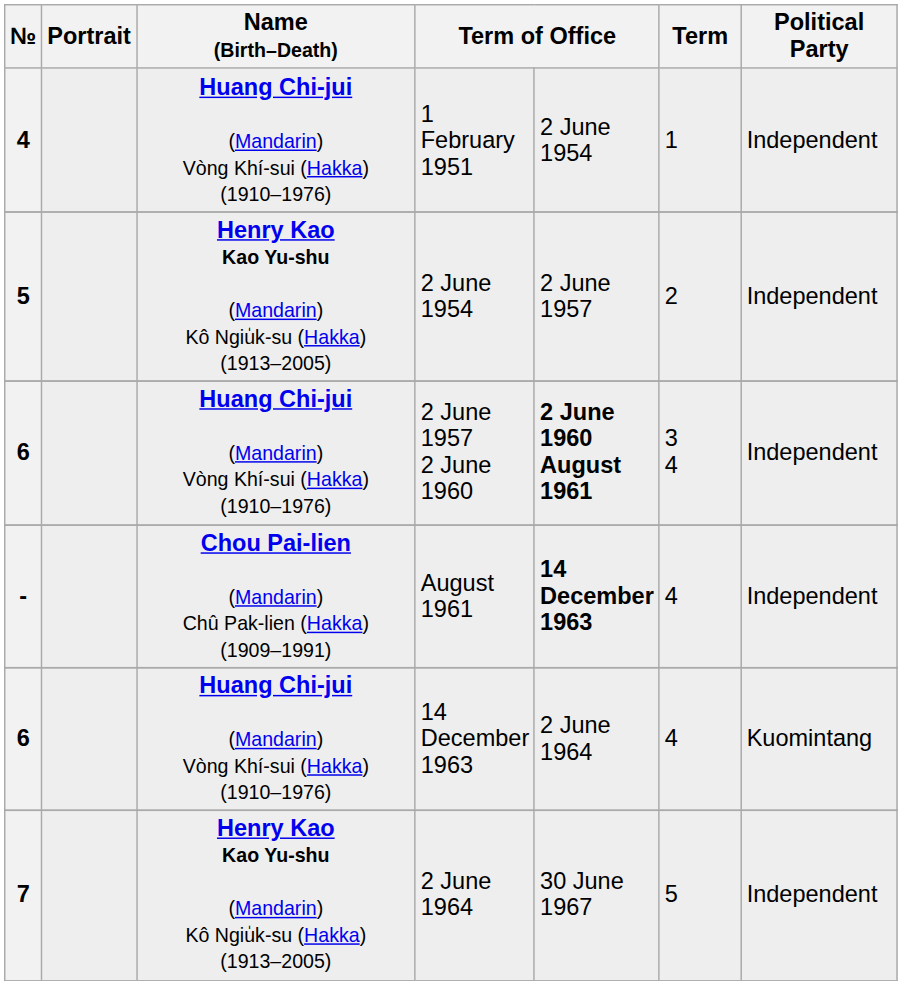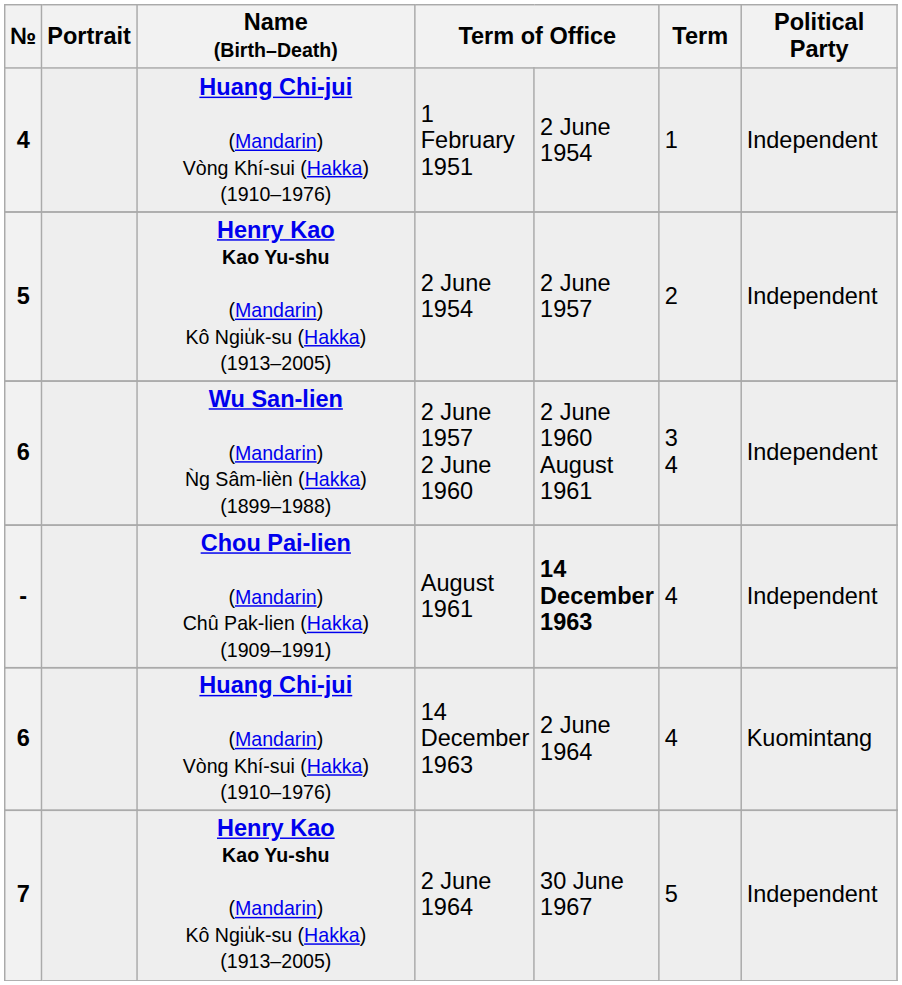2 June 1957 2 June 1960 | Name (Birth–Death): Huang Chi-jui (Mandarin) Vòng Khí-sui (Hakka) (1910–1976) -> Wu San-lien (Mandarin) Ǹg Sâm-lièn (Hakka) (1899–1988)
2 June 1957 2 June 1960 | column 5: bold -> normal
